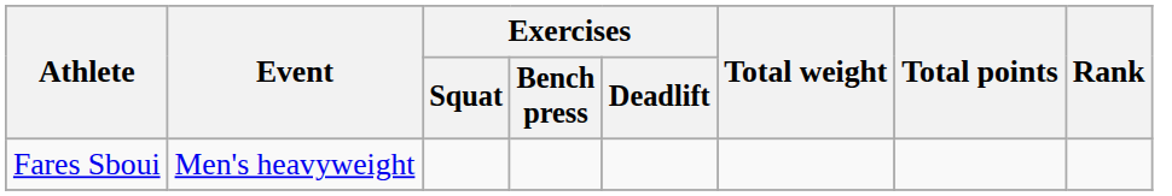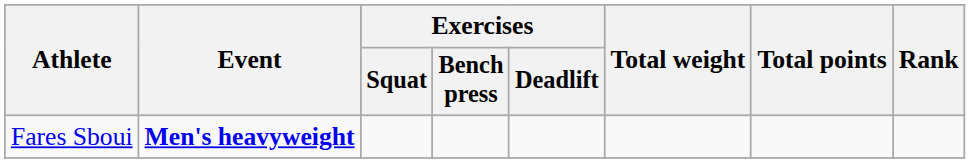Fares Sboui | Event: normal -> bold
